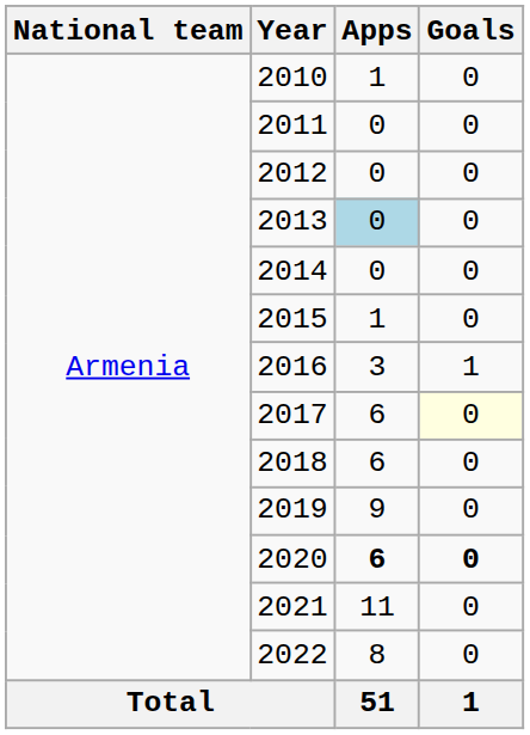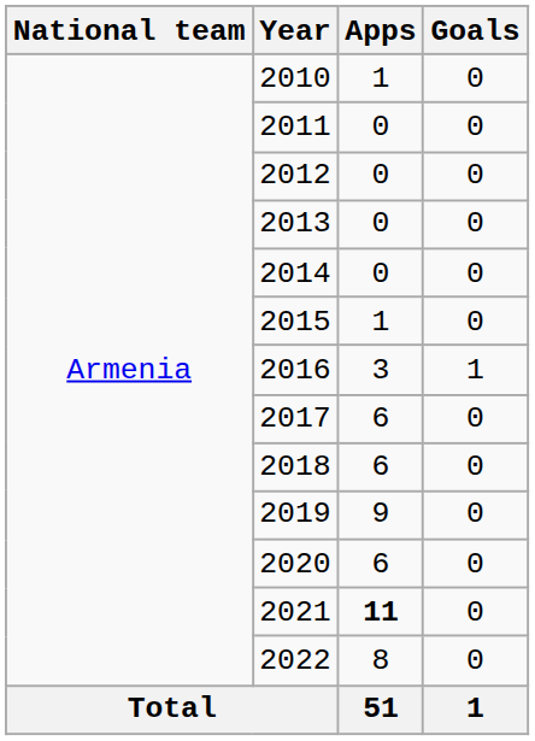2013 | Apps: lightblue background -> no background
2017 | Goals: lightyellow background -> no background
2020 | Apps: bold -> normal
2020 | Goals: bold -> normal
2021 | Apps: normal -> bold
